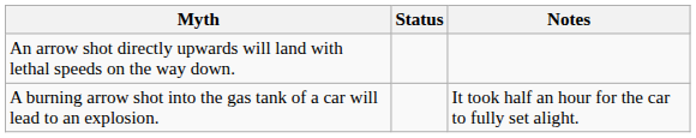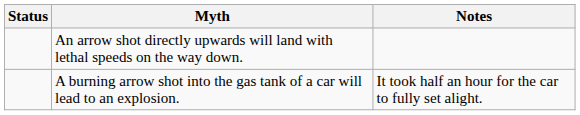columns swapped: Myth <-> Status
